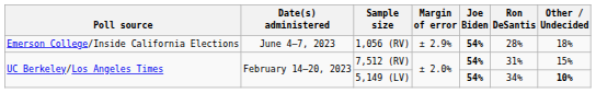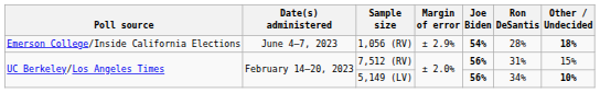1,056 (RV) | Other / Undecided: normal -> bold
7,512 (RV) | Joe Biden: 54% -> 56%
5,149 (LV) | Joe Biden: 54% -> 56%
